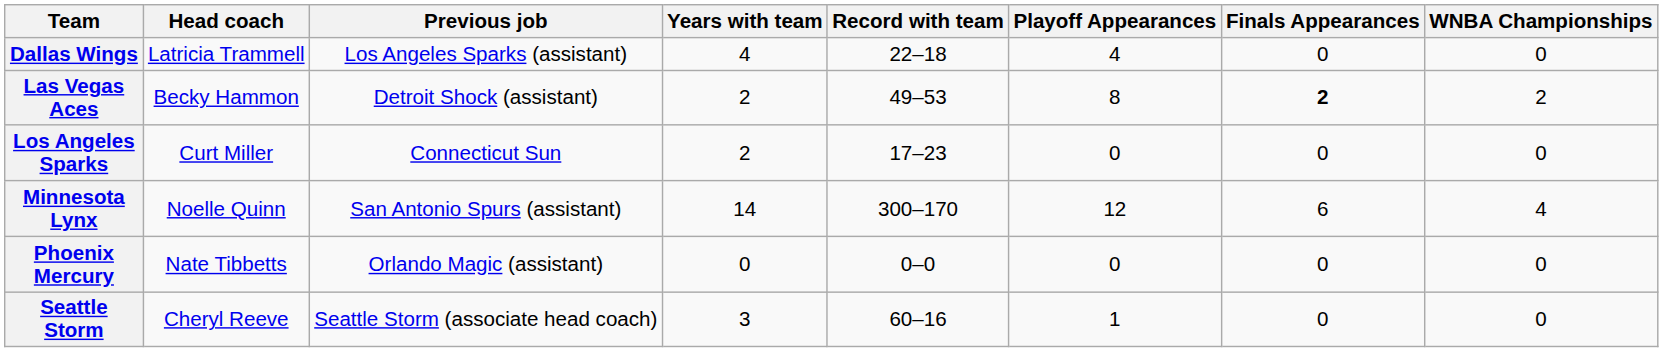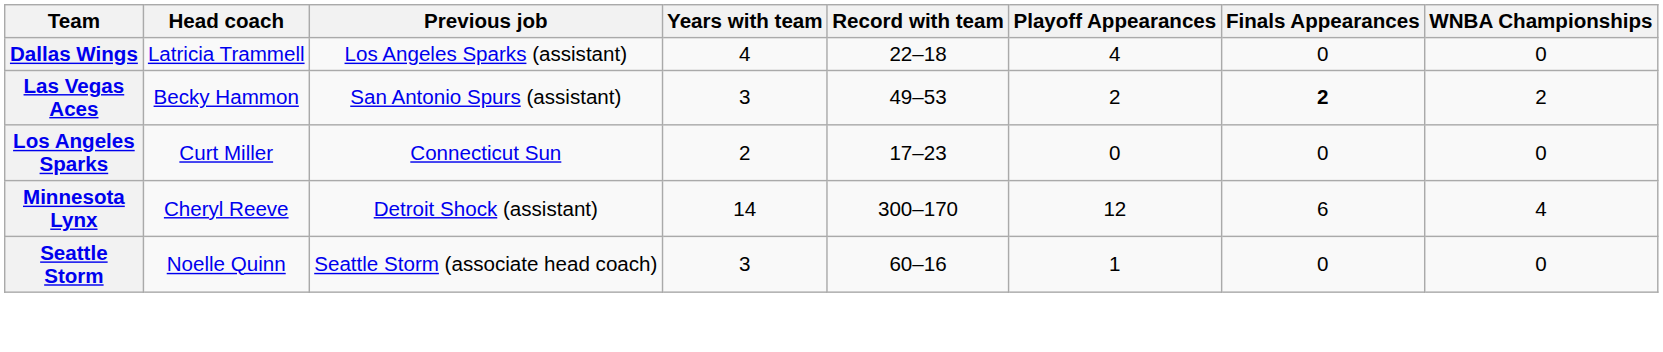Las Vegas Aces | Previous job: Detroit Shock (assistant) -> San Antonio Spurs (assistant)
Las Vegas Aces | Years with team: 2 -> 3
Las Vegas Aces | Playoff Appearances: 8 -> 2
Minnesota Lynx | Head coach: Noelle Quinn -> Cheryl Reeve
Minnesota Lynx | Previous job: San Antonio Spurs (assistant) -> Detroit Shock (assistant)
- row: Phoenix Mercury | Nate Tibbetts | Orlando Magic (assistant) | 0 | 0–0 | 0 | 0 | 0
Seattle Storm | Head coach: Cheryl Reeve -> Noelle Quinn
